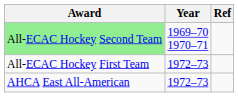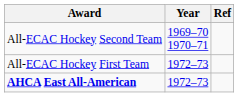row 2 | Award: lightgreen background -> no background
row 4 | Award: normal -> bold
